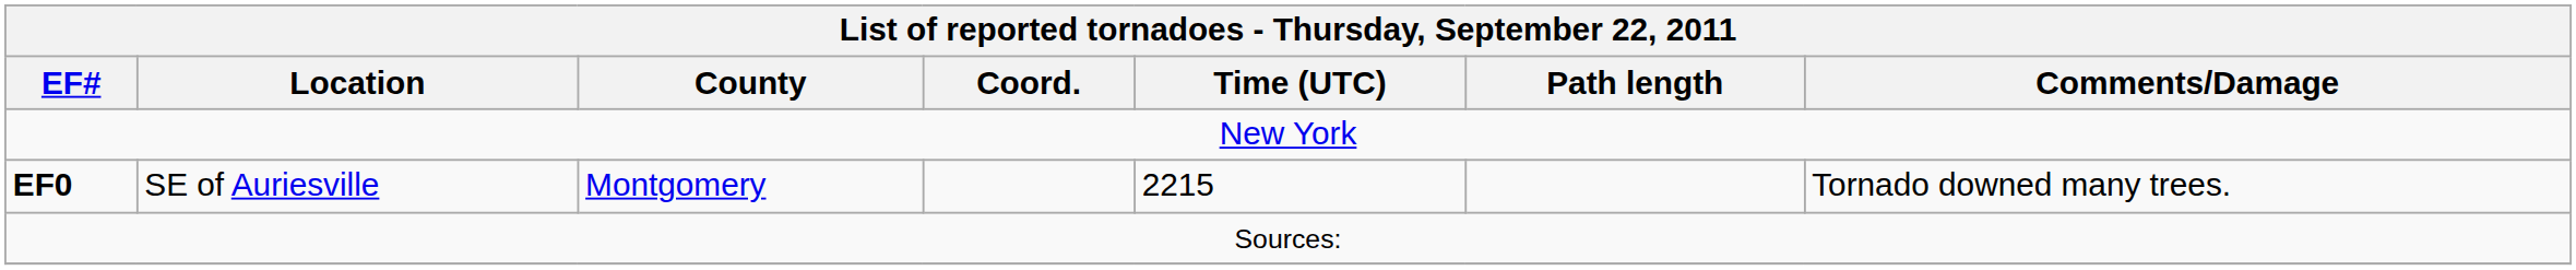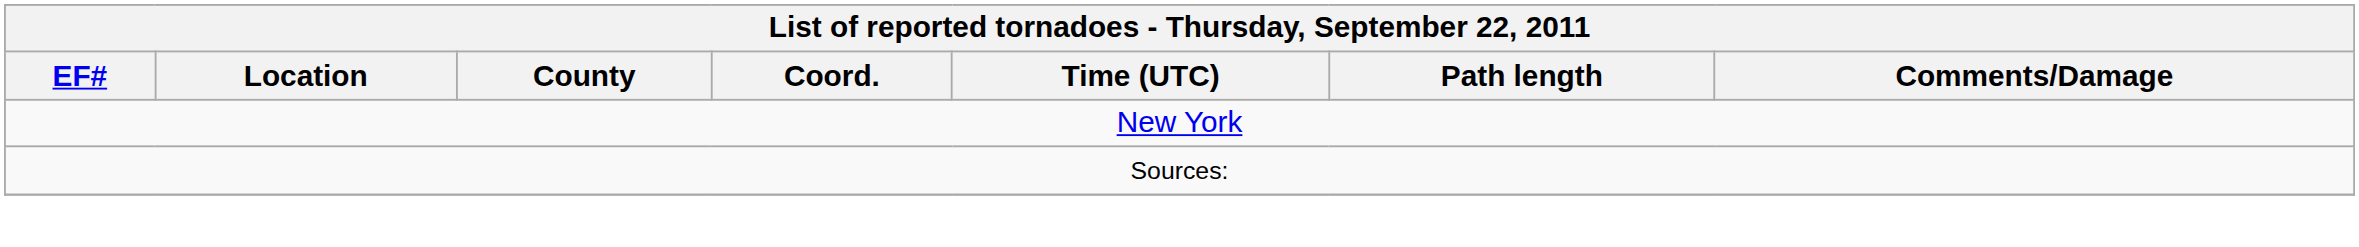- row: EF0 | SE of Auriesville | Montgomery | 2215 | Tornado downed many trees.
